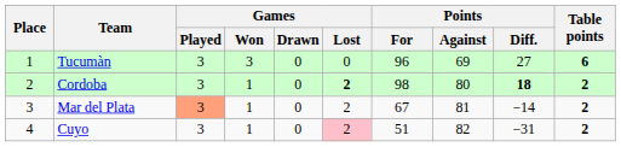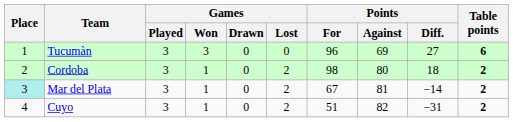Cordoba | Games / Lost: bold -> normal
Cordoba | Points / Diff.: bold -> normal
Mar del Plata | Place: no background -> paleturquoise background
Mar del Plata | Games / Played: lightsalmon background -> no background
Cuyo | Games / Lost: pink background -> no background
